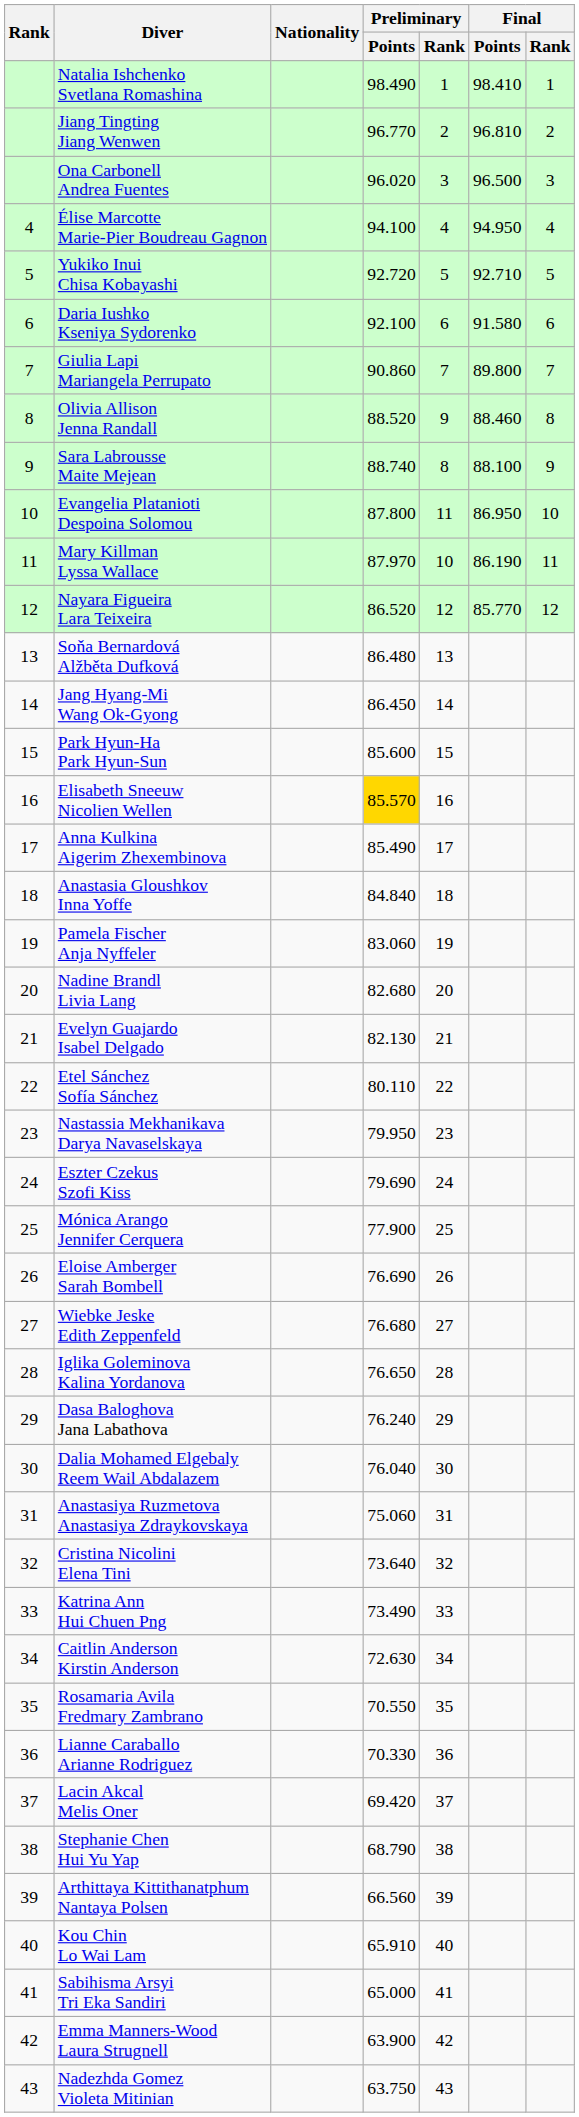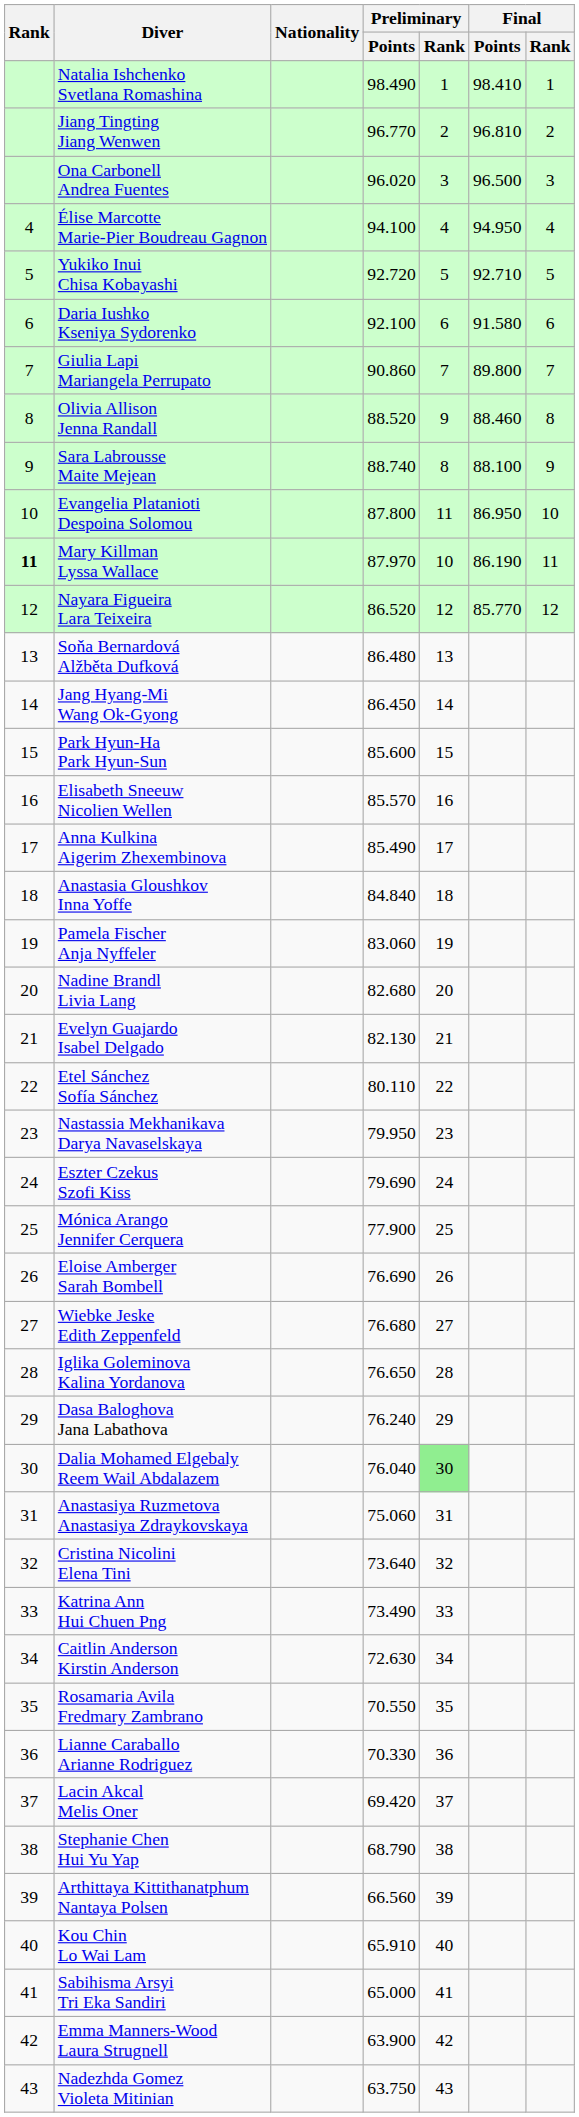Mary Killman Lyssa Wallace | Rank: normal -> bold
Elisabeth Sneeuw Nicolien Wellen | Preliminary / Points: gold background -> no background
Dalia Mohamed Elgebaly Reem Wail Abdalazem | Preliminary / Rank: no background -> lightgreen background
